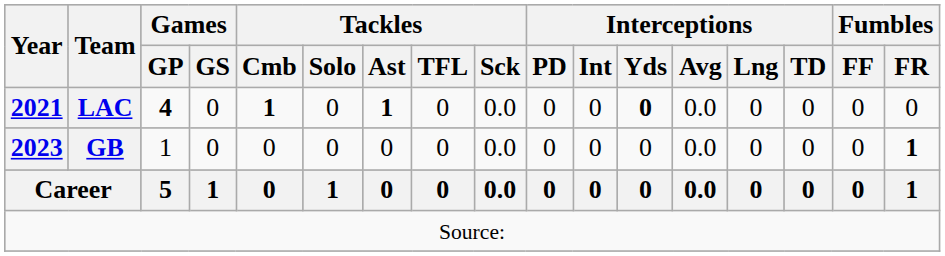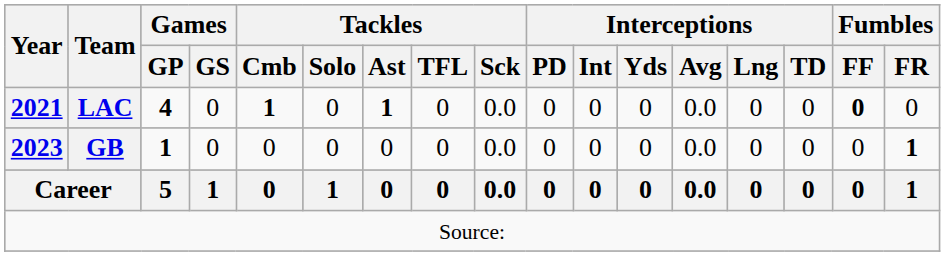LAC | Interceptions / Yds: bold -> normal
LAC | Fumbles / FF: normal -> bold
GB | Games / GP: normal -> bold
